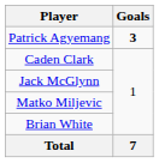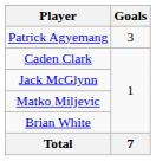Patrick Agyemang | Goals: bold -> normal
